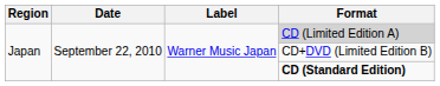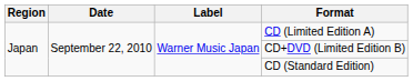CD (Limited Edition A) | Format: lightgrey background -> no background
CD (Standard Edition) | Format: bold -> normal
